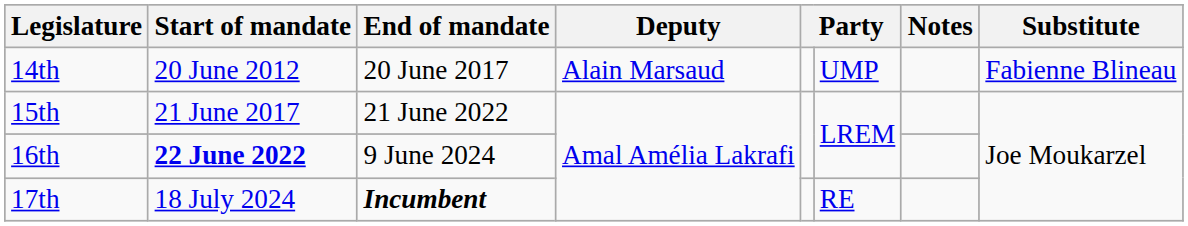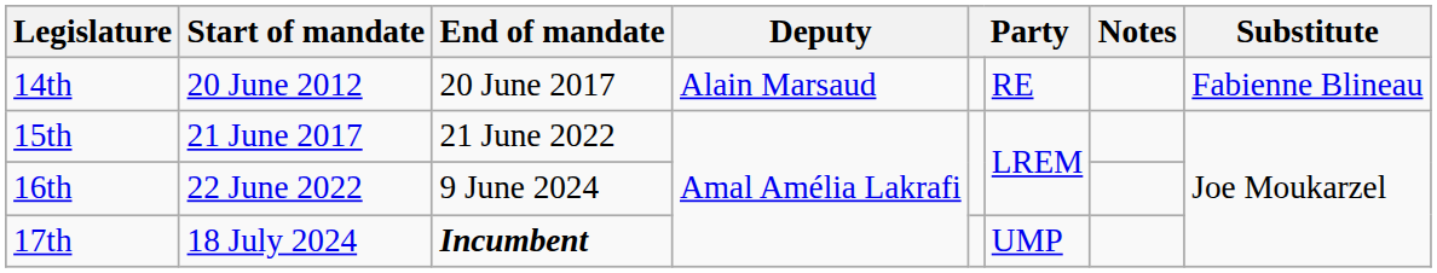14th | column 6: UMP -> RE
16th | Start of mandate: bold -> normal
17th | column 6: RE -> UMP
